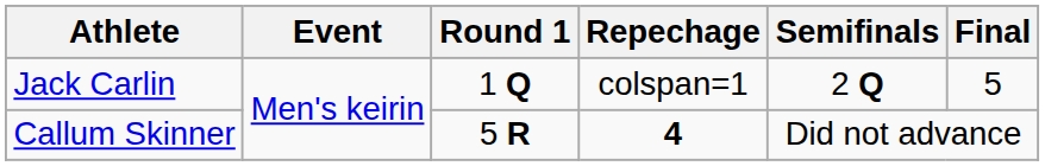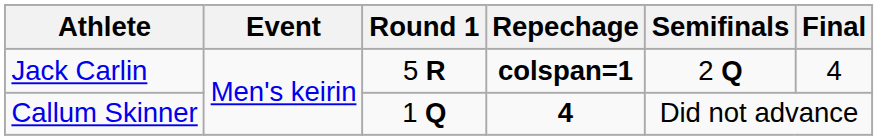Jack Carlin | Round 1: 1 Q -> 5 R
Jack Carlin | Repechage: normal -> bold
Jack Carlin | Final: 5 -> 4
Callum Skinner | Round 1: 5 R -> 1 Q
